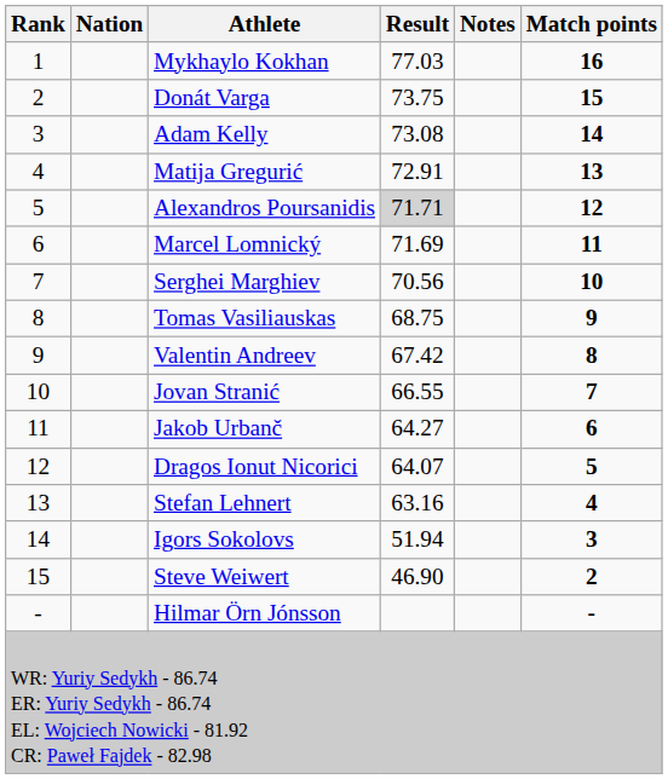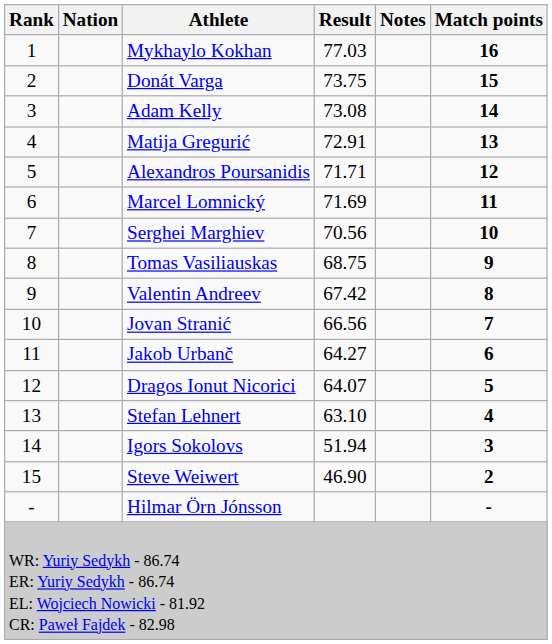Alexandros Poursanidis | Result: lightgrey background -> no background
Jovan Stranić | Result: 66.55 -> 66.56
Stefan Lehnert | Result: 63.16 -> 63.10
